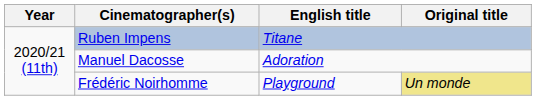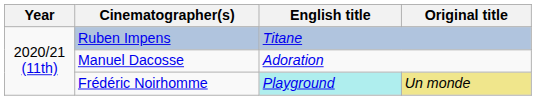Frédéric Noirhomme | English title: no background -> paleturquoise background
